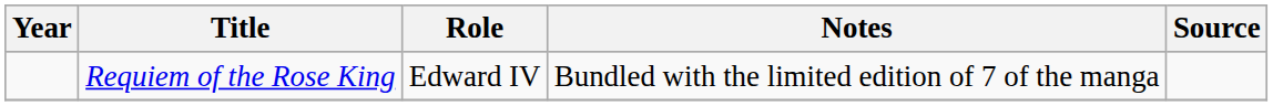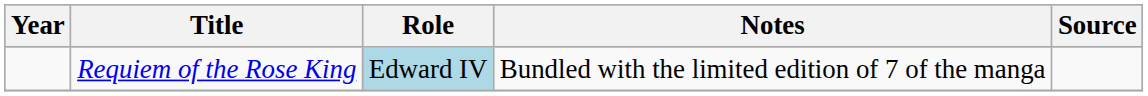Requiem of the Rose King | Role: no background -> lightblue background
